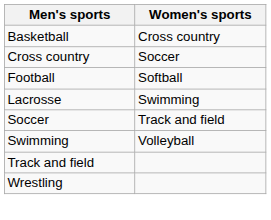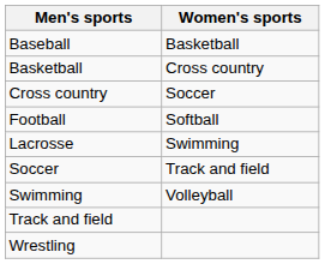+ row: Baseball | Basketball
